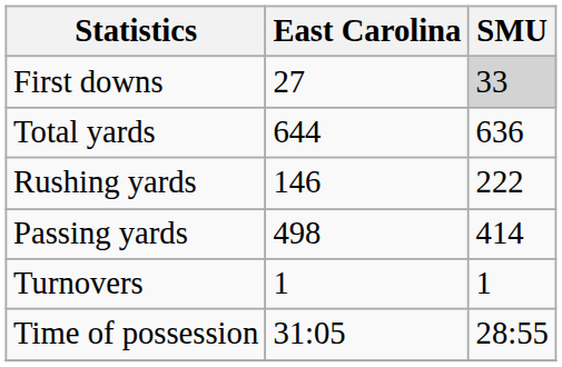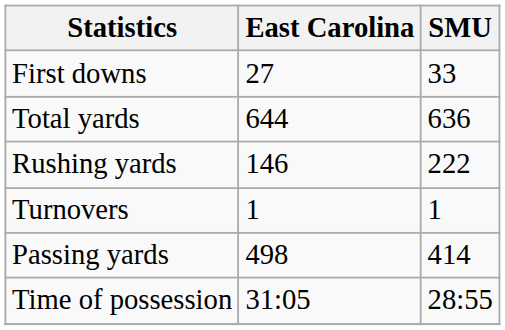First downs | SMU: lightgrey background -> no background
rows swapped: Passing yards <-> Turnovers
